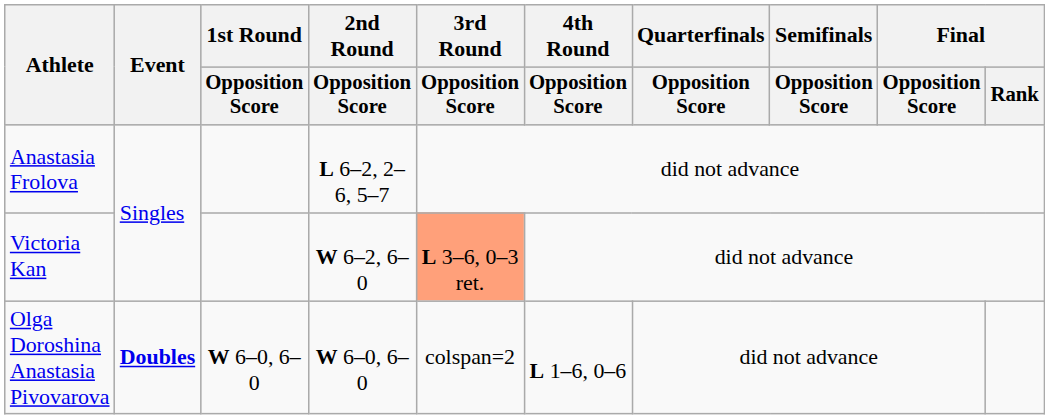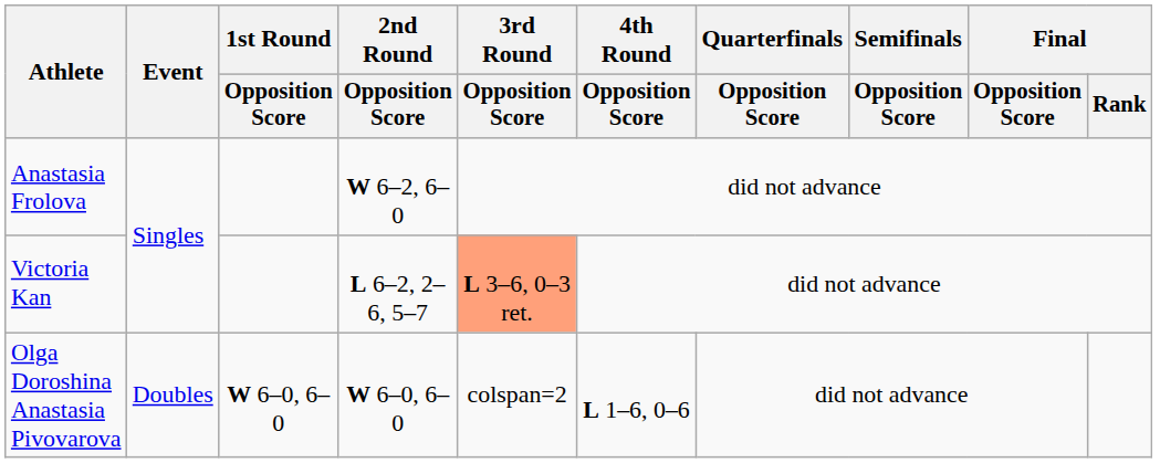Anastasia Frolova | 2nd Round / Opposition Score: L 6–2, 2–6, 5–7 -> W 6–2, 6–0
Victoria Kan | 2nd Round / Opposition Score: W 6–2, 6–0 -> L 6–2, 2–6, 5–7
Olga Doroshina Anastasia Pivovarova | Event: bold -> normal
